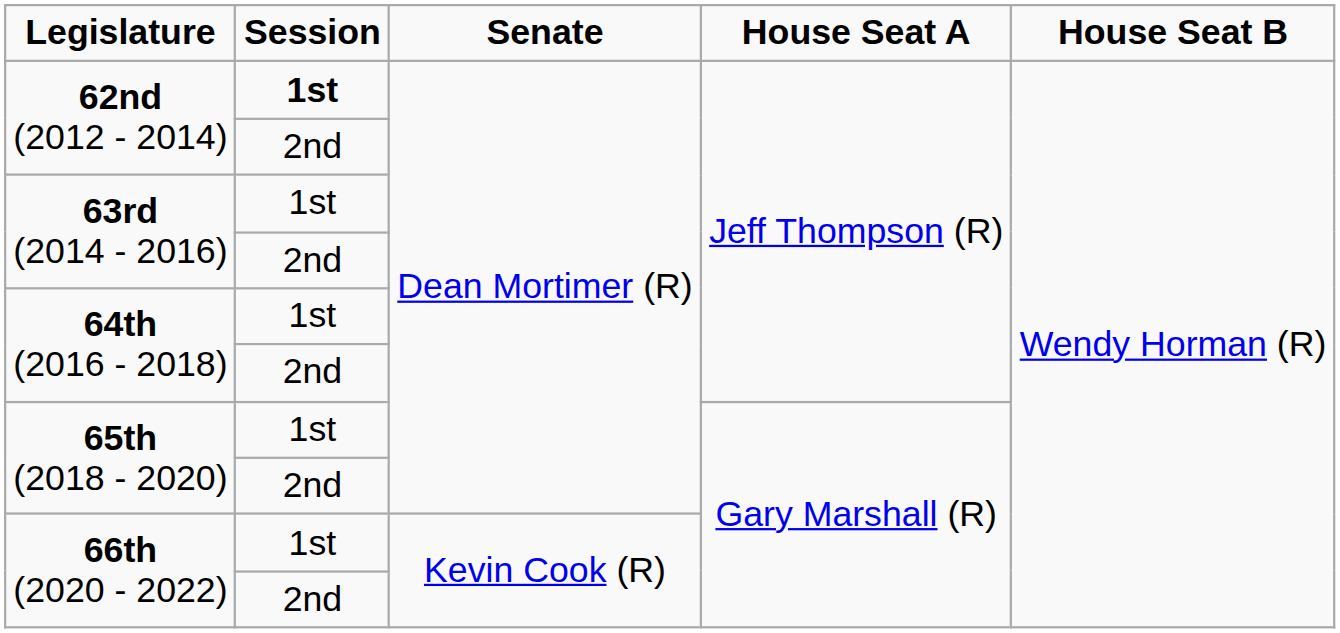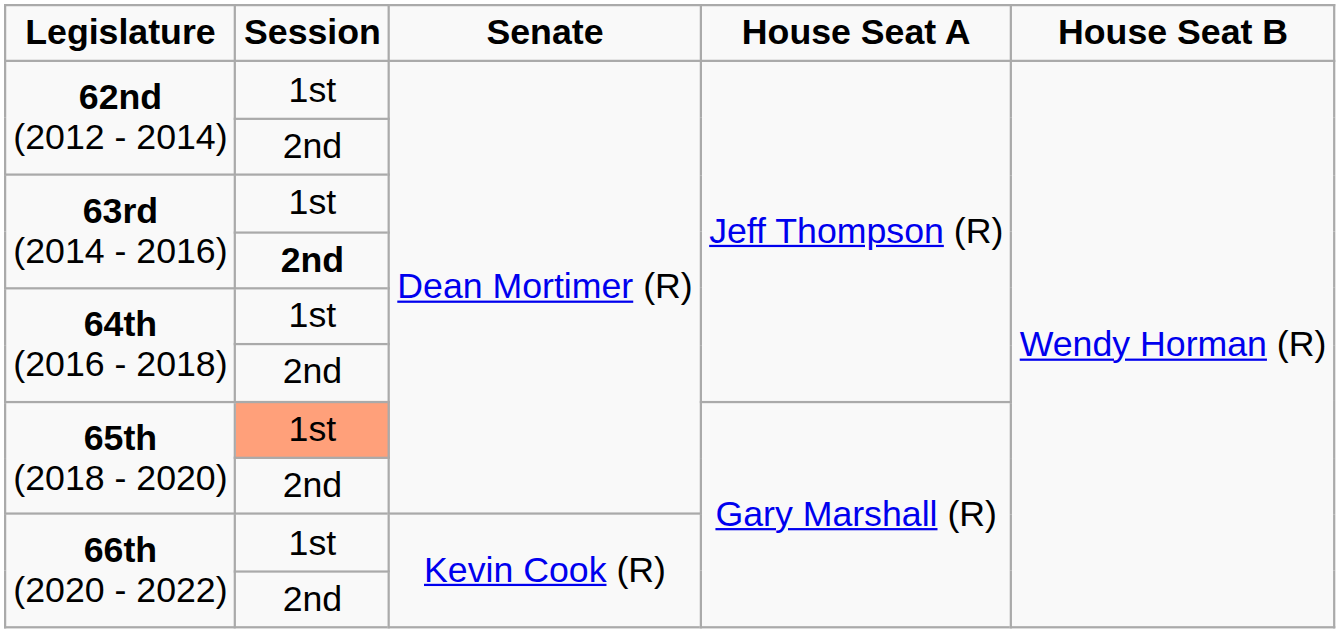62nd (2012 - 2014) / 1st | Session: bold -> normal
63rd (2014 - 2016) / 2nd | Session: normal -> bold
65th (2018 - 2020) / 1st | Session: no background -> lightsalmon background
